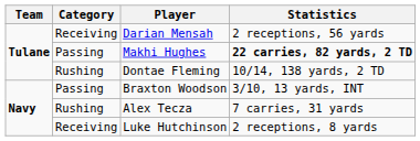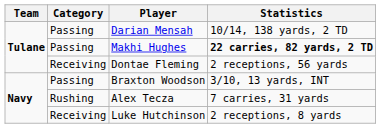Darian Mensah | Category: Receiving -> Passing
Darian Mensah | Statistics: 2 receptions, 56 yards -> 10/14, 138 yards, 2 TD
Dontae Fleming | Category: Rushing -> Receiving
Dontae Fleming | Statistics: 10/14, 138 yards, 2 TD -> 2 receptions, 56 yards
